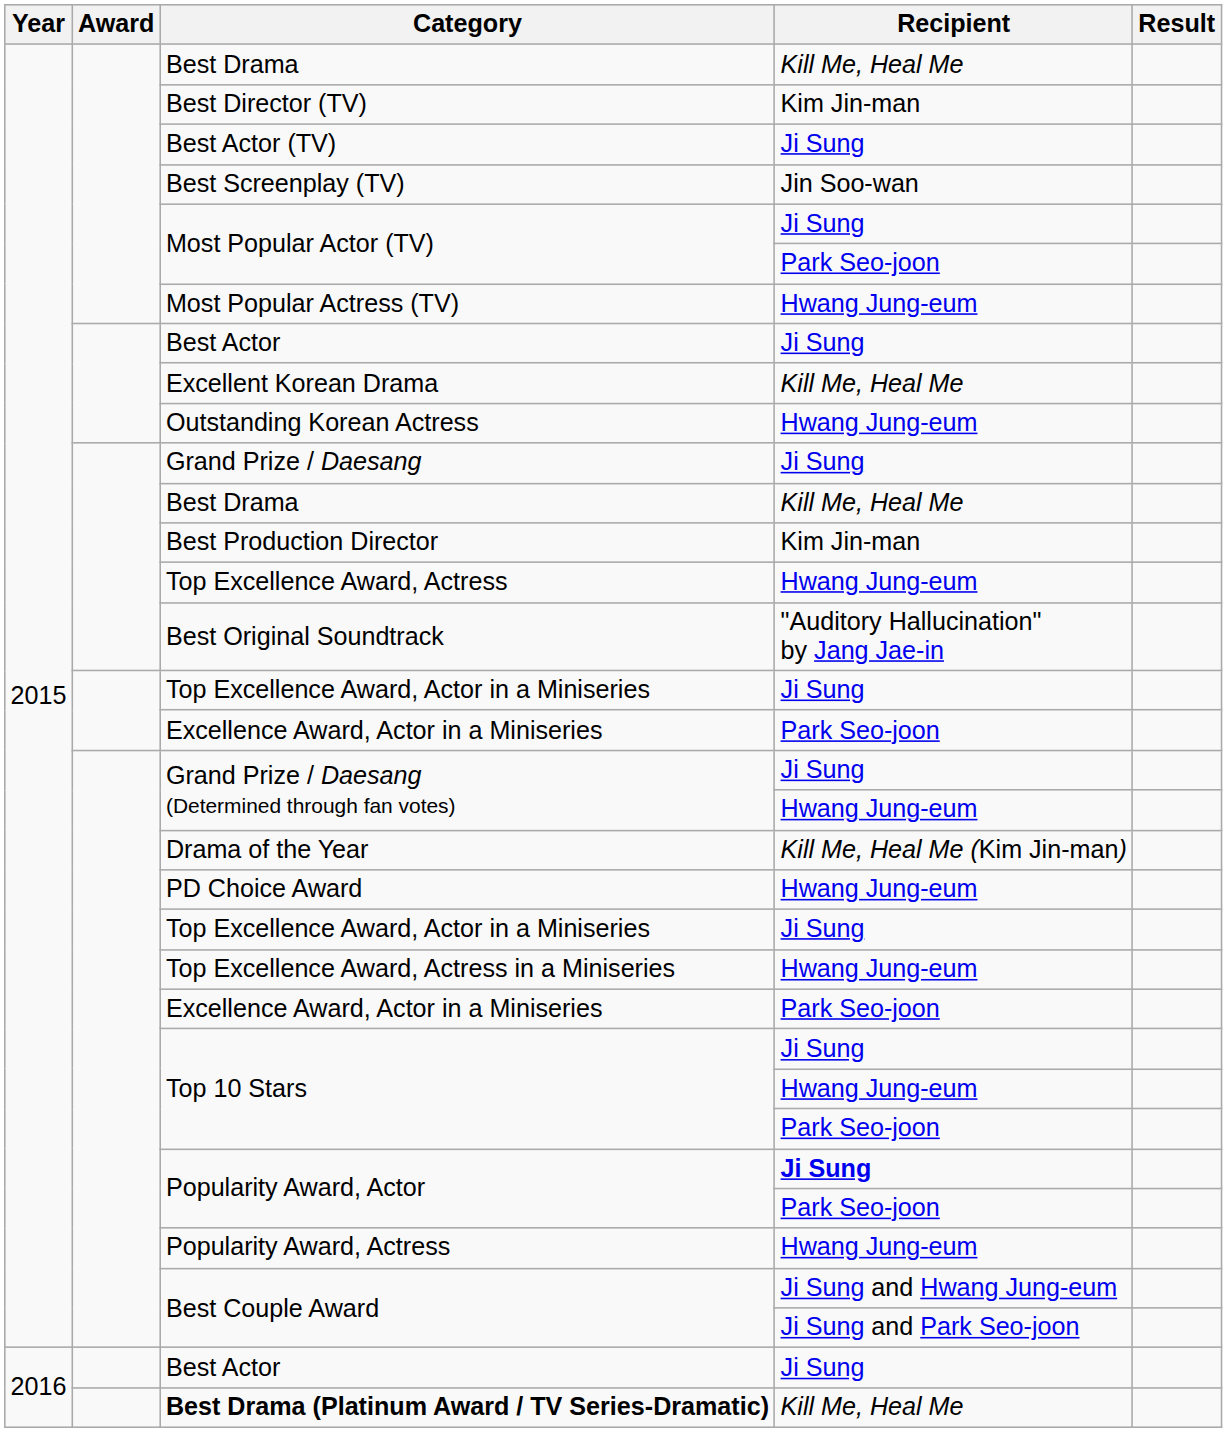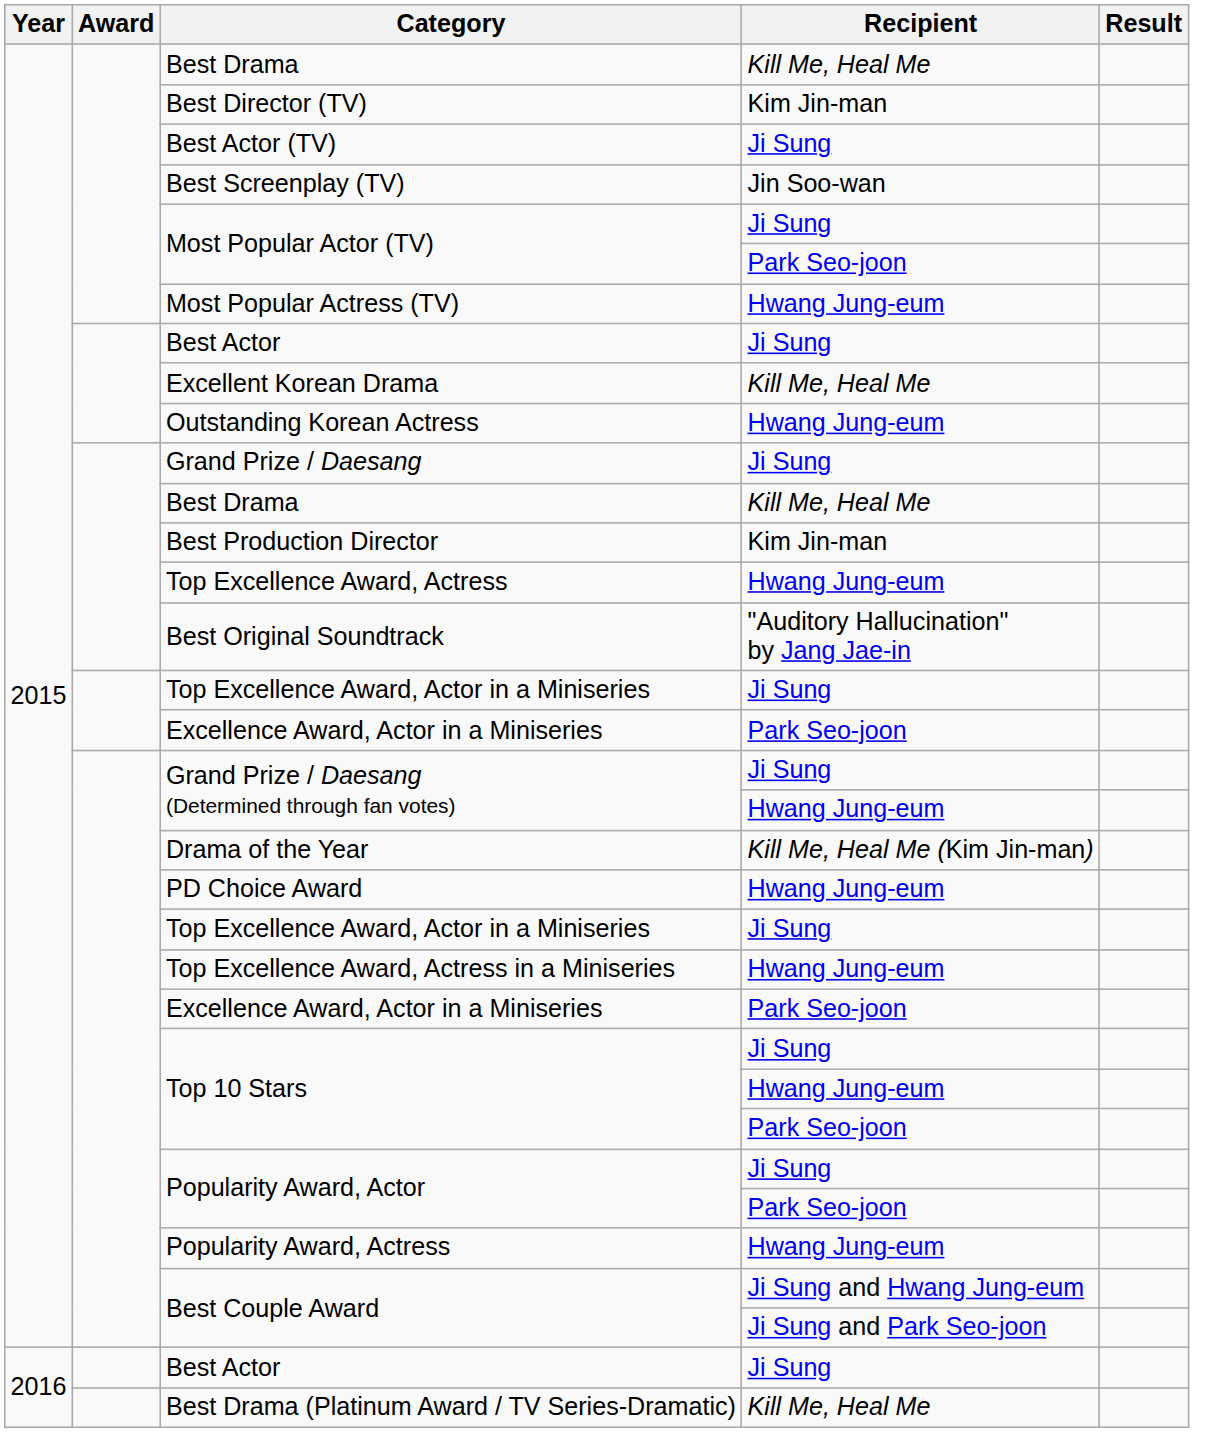Popularity Award, Actor / Ji Sung | Recipient: bold -> normal
Best Drama (Platinum Award / TV Series-Dramatic) | Category: bold -> normal
